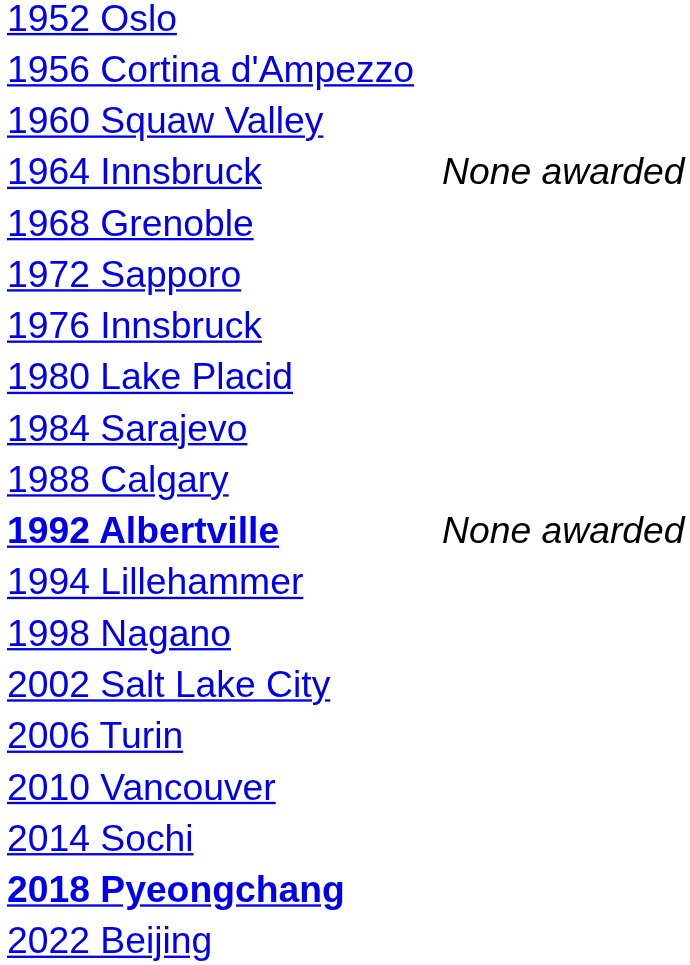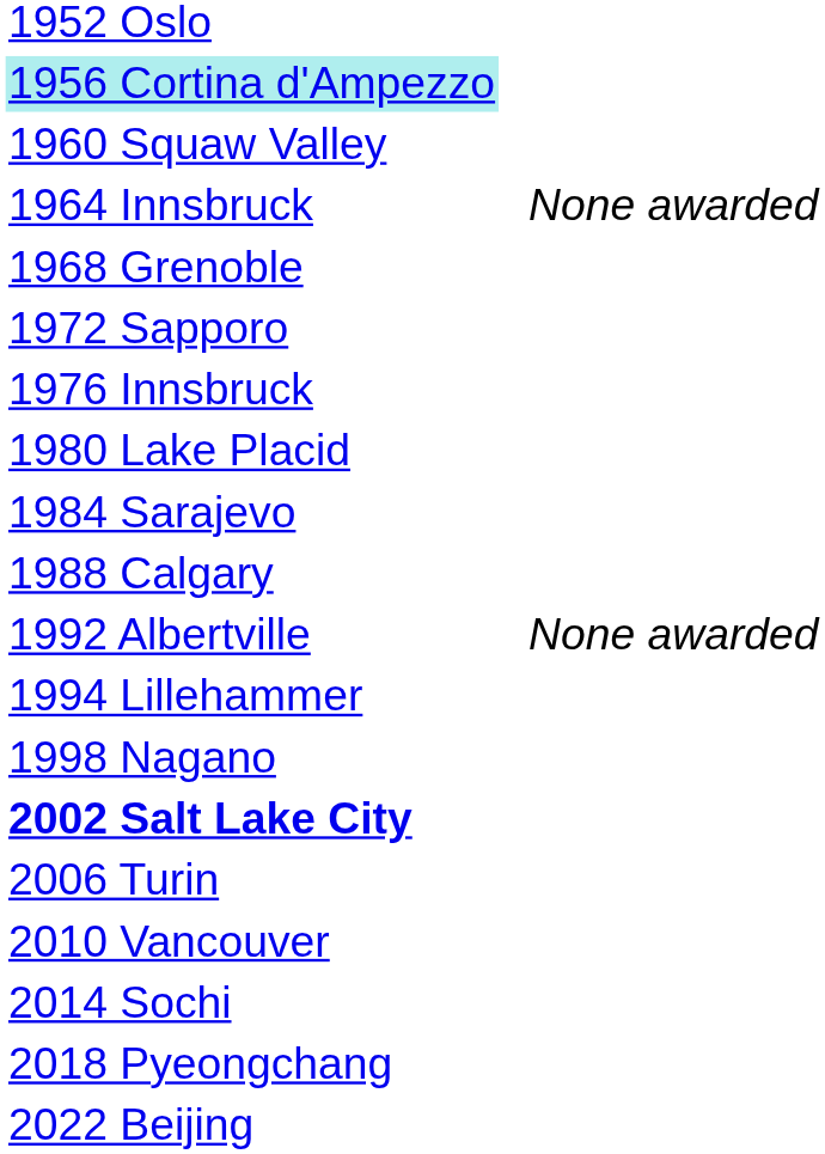1956 Cortina d'Ampezzo | column 1: no background -> paleturquoise background
1992 Albertville | column 1: bold -> normal
2002 Salt Lake City | column 1: normal -> bold
2018 Pyeongchang | column 1: bold -> normal
